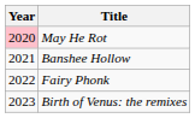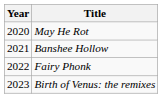May He Rot | Year: pink background -> no background
